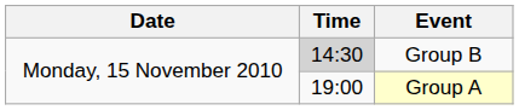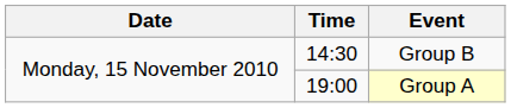Group B | Time: lightgrey background -> no background
